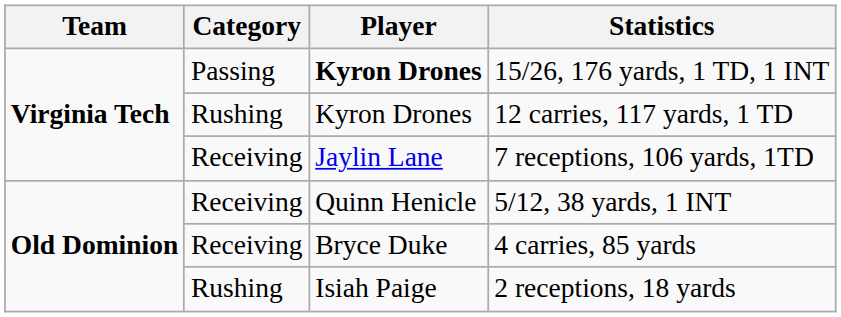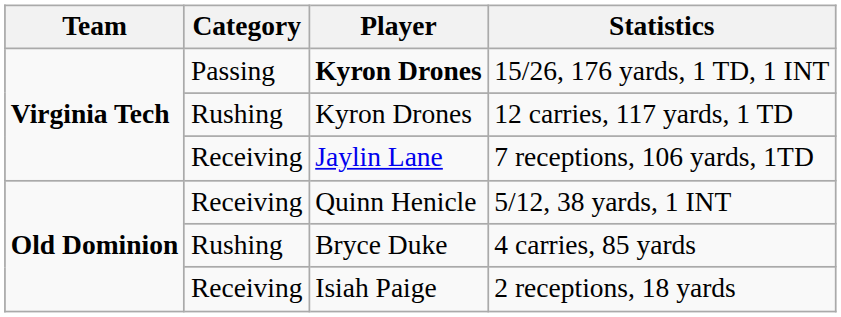4 carries, 85 yards | Category: Receiving -> Rushing
2 receptions, 18 yards | Category: Rushing -> Receiving
